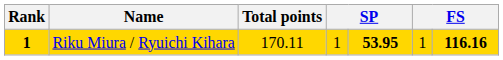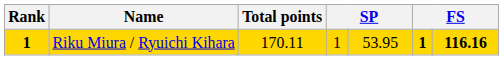Riku Miura / Ryuichi Kihara | column 5: bold -> normal
Riku Miura / Ryuichi Kihara | column 6: normal -> bold
